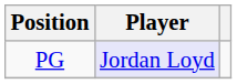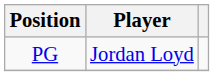PG | Player: lavender background -> no background
